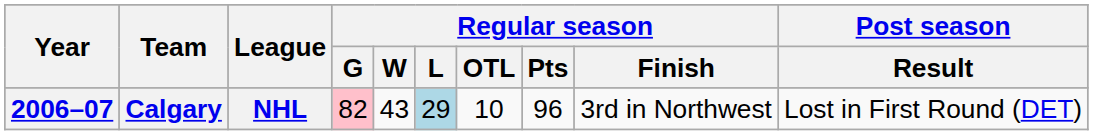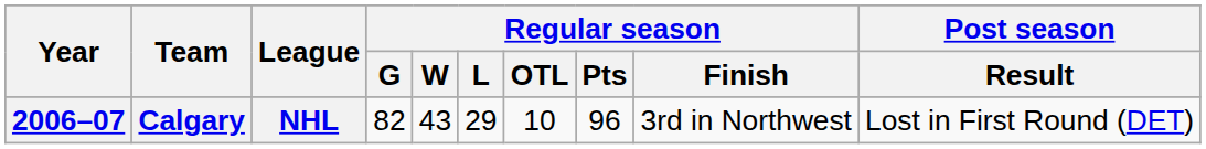Calgary | Regular season / G: pink background -> no background
Calgary | Regular season / L: lightblue background -> no background
